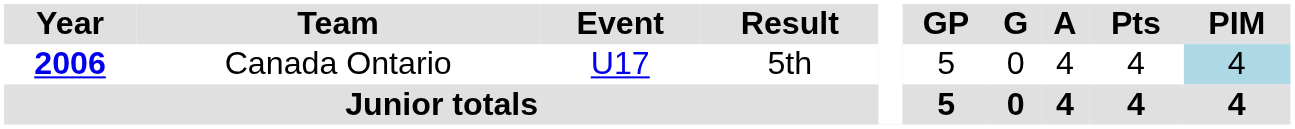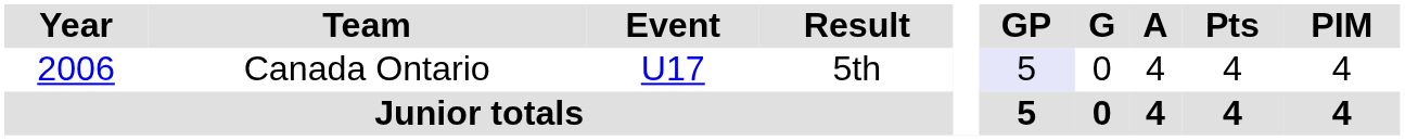Canada Ontario | Year: bold -> normal
Canada Ontario | GP: no background -> lavender background
Canada Ontario | PIM: lightblue background -> no background
